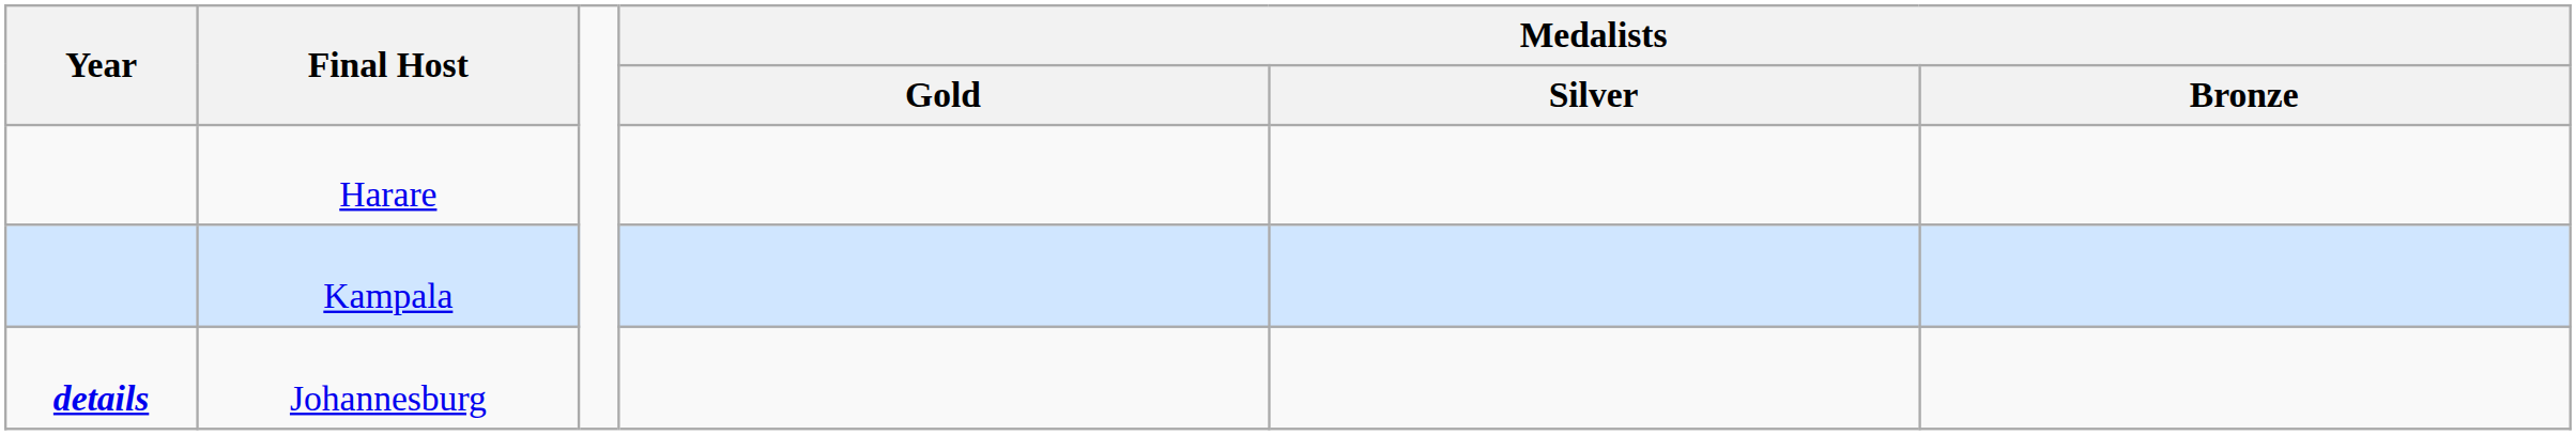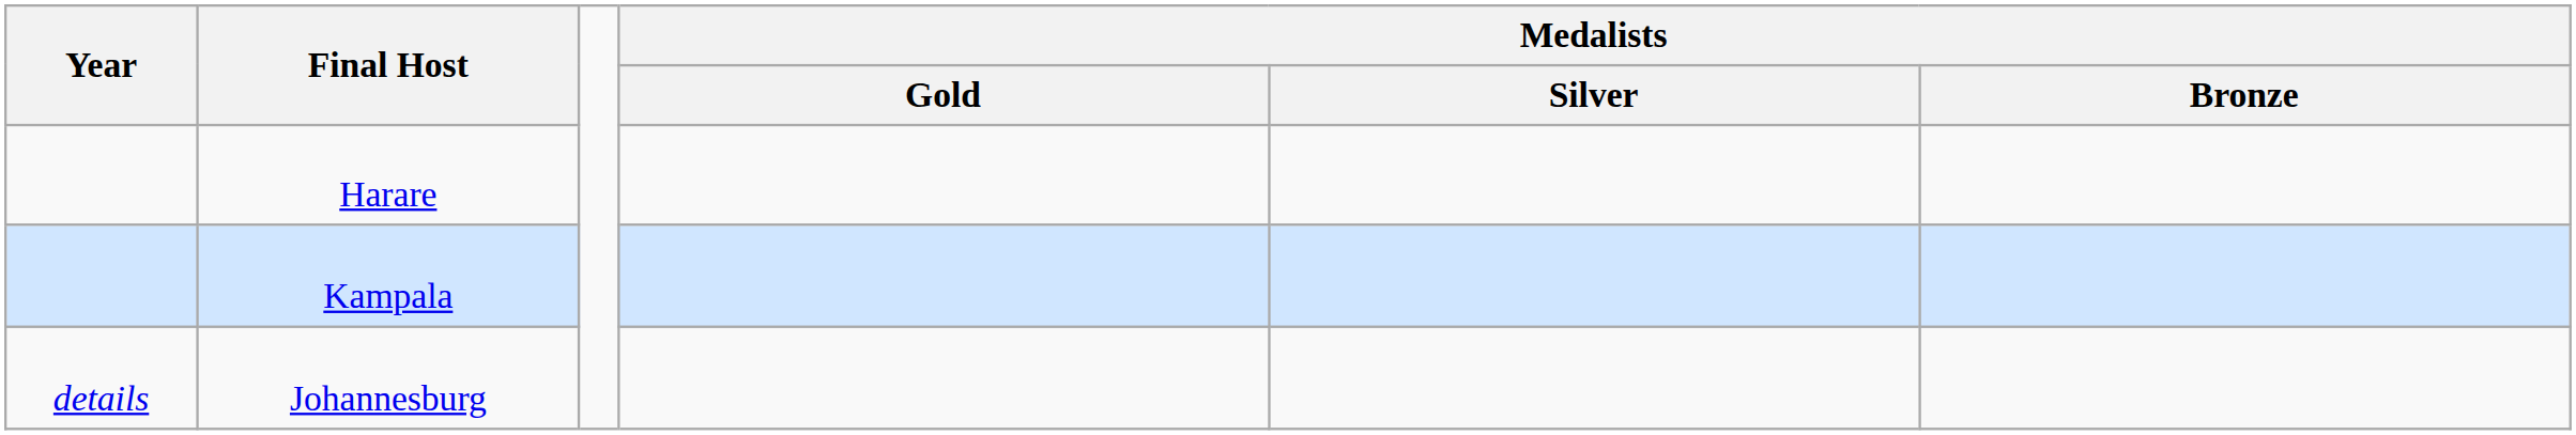Johannesburg | Year: bold -> normal
